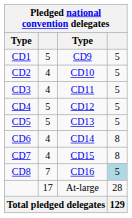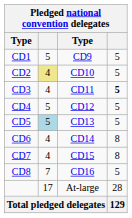CD2 | column 2: no background -> khaki background
CD3 | column 4: normal -> bold
CD5 | column 2: no background -> lightblue background
CD8 | column 4: lightblue background -> no background
